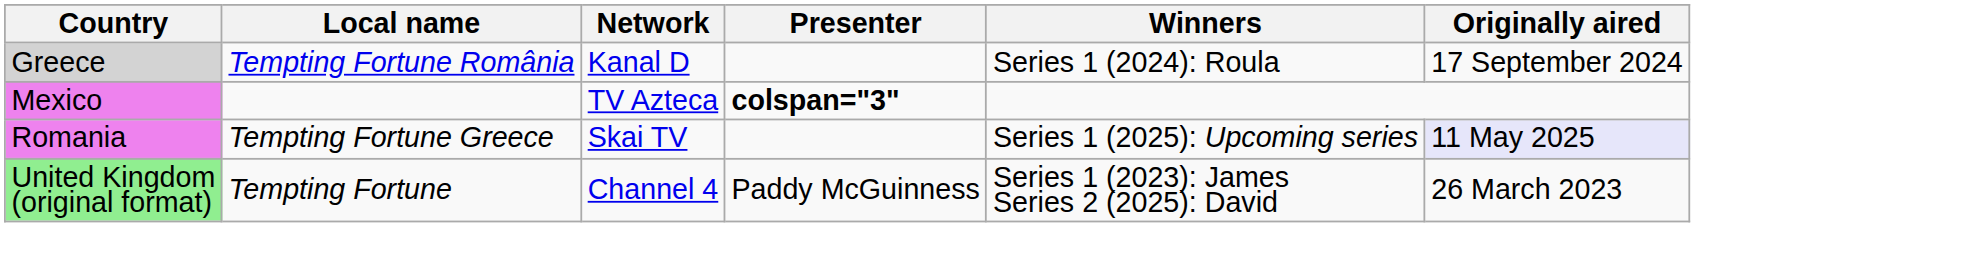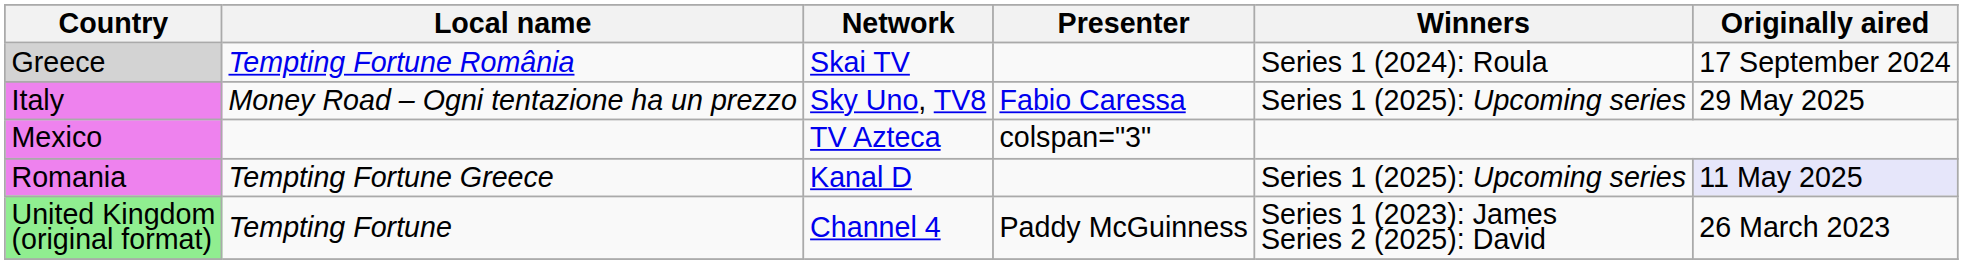Greece | Network: Kanal D -> Skai TV
+ row: Italy | Money Road – Ogni tentazione ha un prezzo | Sky Uno, TV8 | Fabio Caressa | Series 1 (2025): Upcoming series | 29 May 2025
Mexico | Presenter: bold -> normal
Romania | Network: Skai TV -> Kanal D
